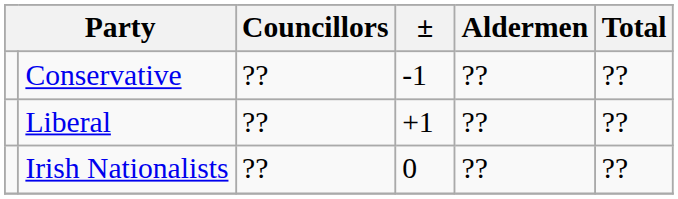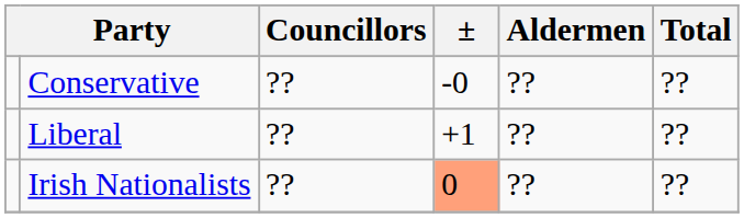Conservative | ±: -1 -> -0
Irish Nationalists | ±: no background -> lightsalmon background
